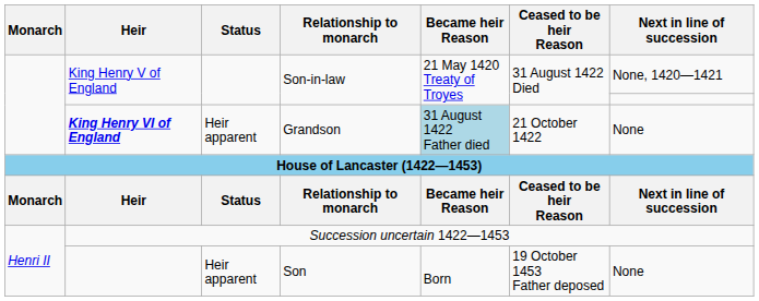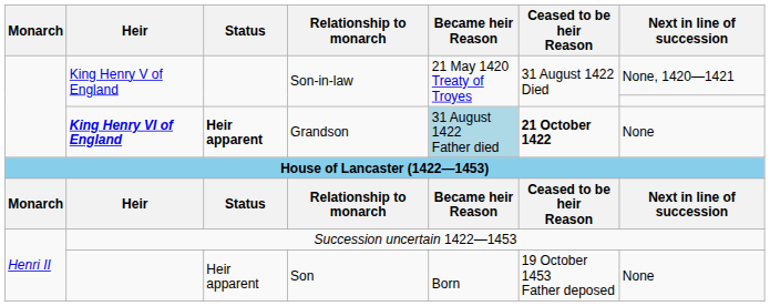King Henry VI of England | Status: normal -> bold
King Henry VI of England | Ceased to be heir Reason: normal -> bold
